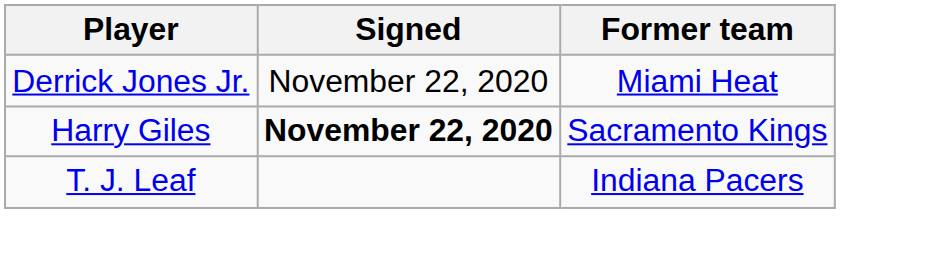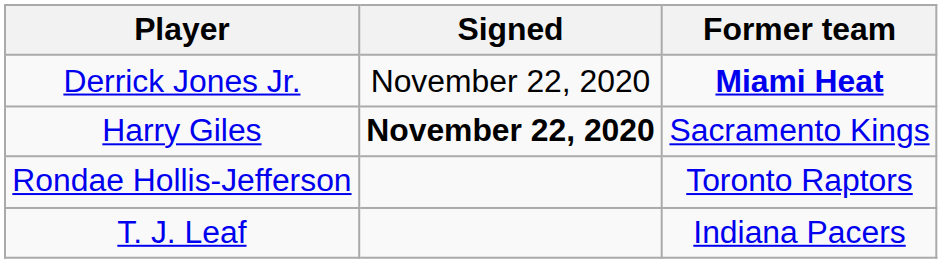Derrick Jones Jr. | Former team: normal -> bold
+ row: Rondae Hollis-Jefferson | Toronto Raptors
